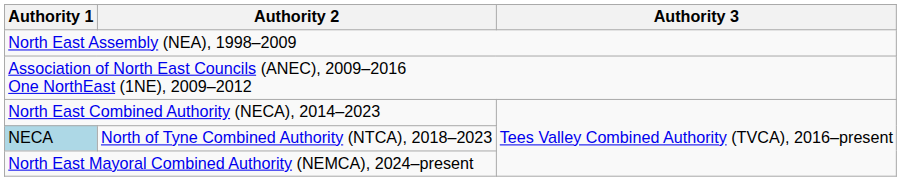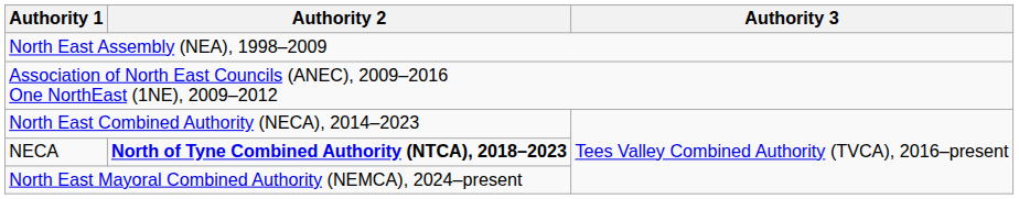NECA | Authority 1: lightblue background -> no background
NECA | Authority 2: normal -> bold
